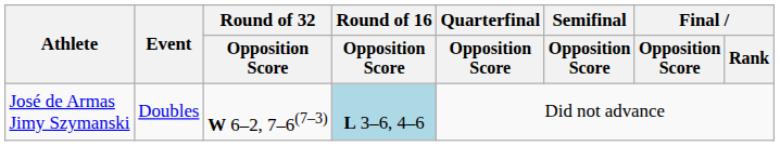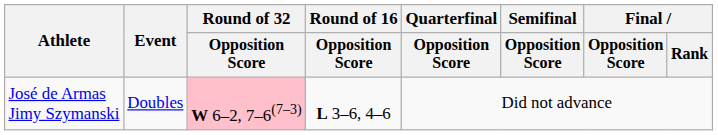José de Armas Jimy Szymanski | Round of 32 / Opposition Score: no background -> pink background
José de Armas Jimy Szymanski | Round of 16 / Opposition Score: lightblue background -> no background
